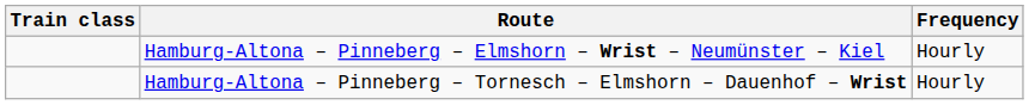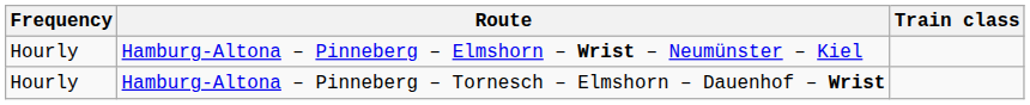columns swapped: Train class <-> Frequency
